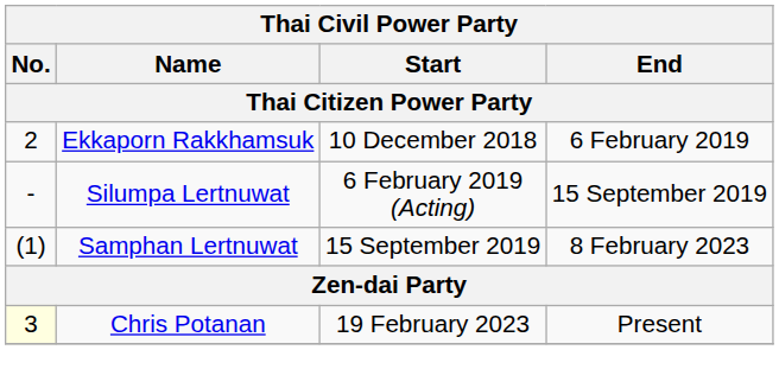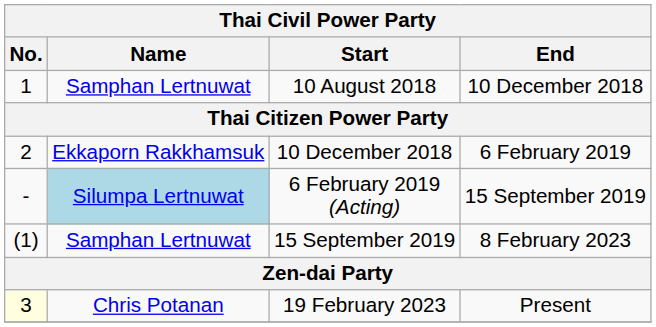+ row: 1 | Samphan Lertnuwat | 10 August 2018 | 10 December 2018
6 February 2019 (Acting) | Name: no background -> lightblue background
